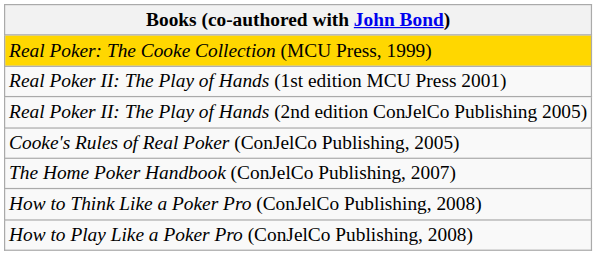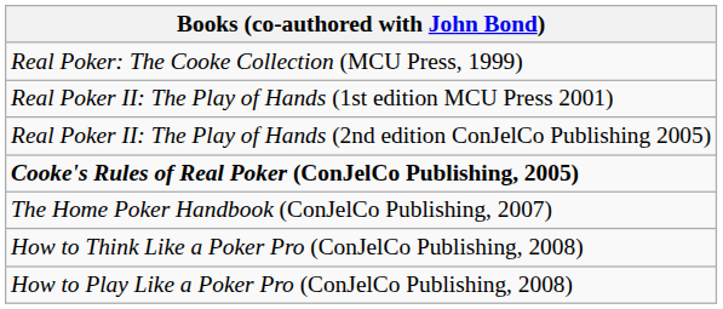row 2 | column 1: gold background -> no background
row 5 | column 1: normal -> bold
